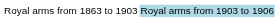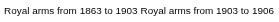Royal arms from 1863 to 1903 | column 2: lightblue background -> no background
